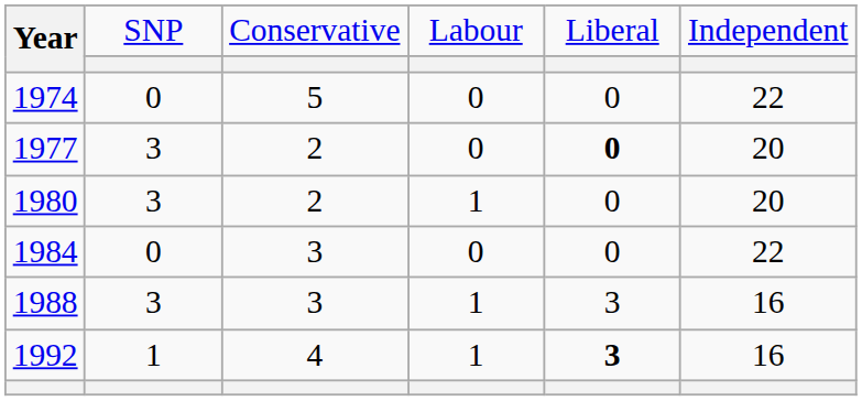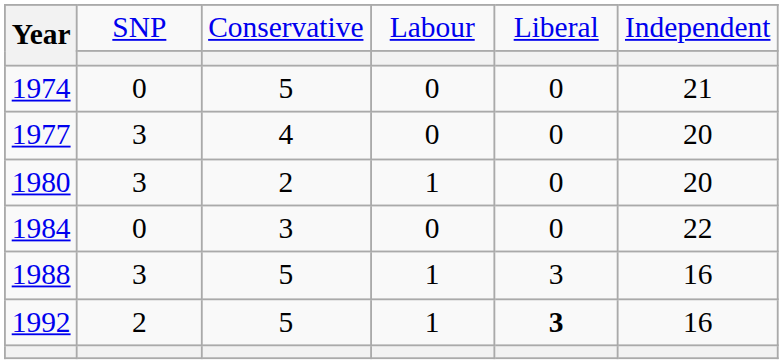1974 | column 6: 22 -> 21
1977 | column 3: 2 -> 4
1977 | column 5: bold -> normal
1988 | column 3: 3 -> 5
1992 | column 2: 1 -> 2
1992 | column 3: 4 -> 5
